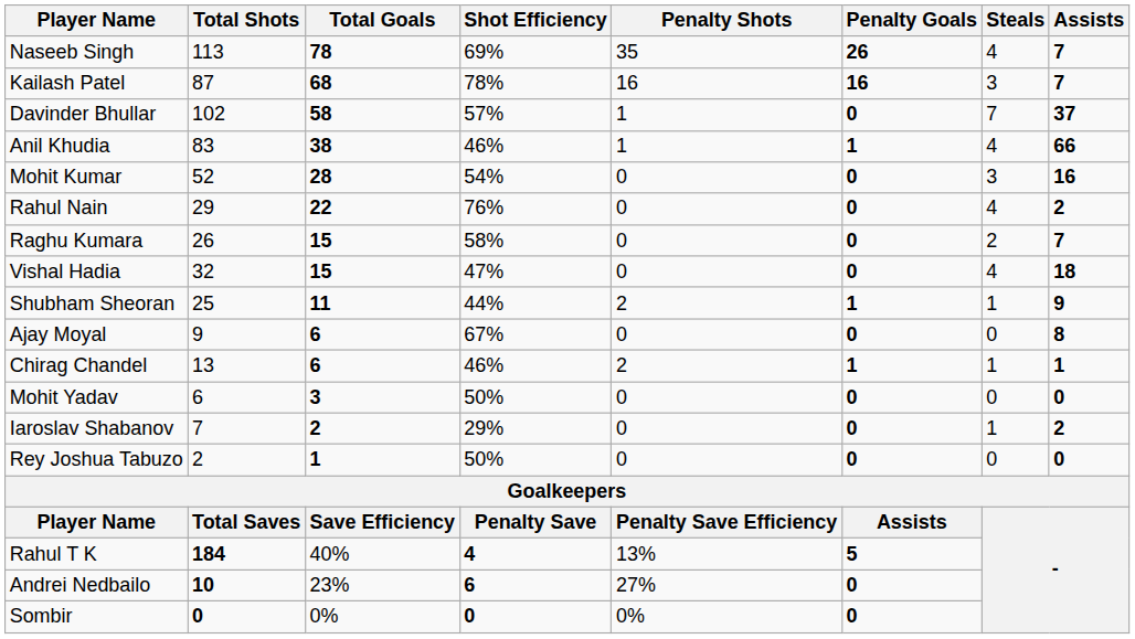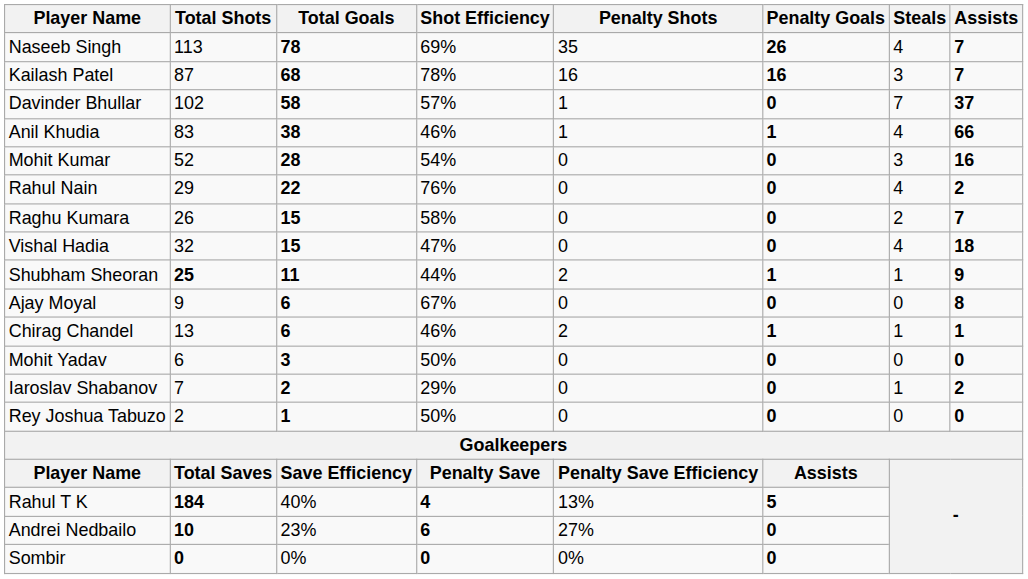Shubham Sheoran | Total Shots: normal -> bold
